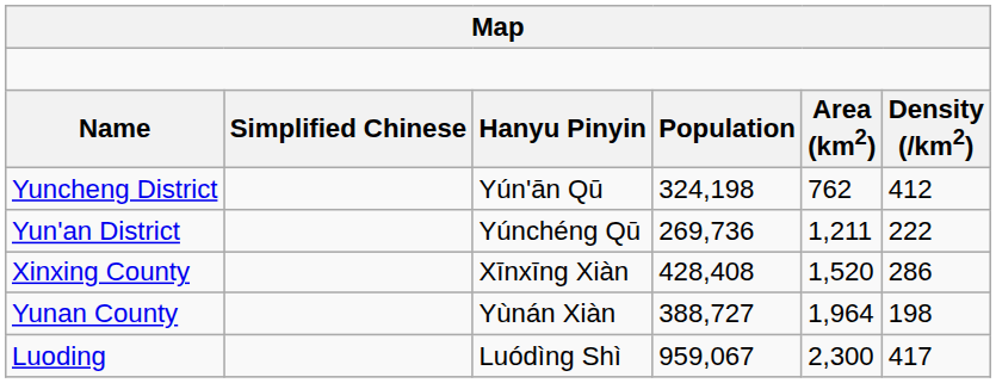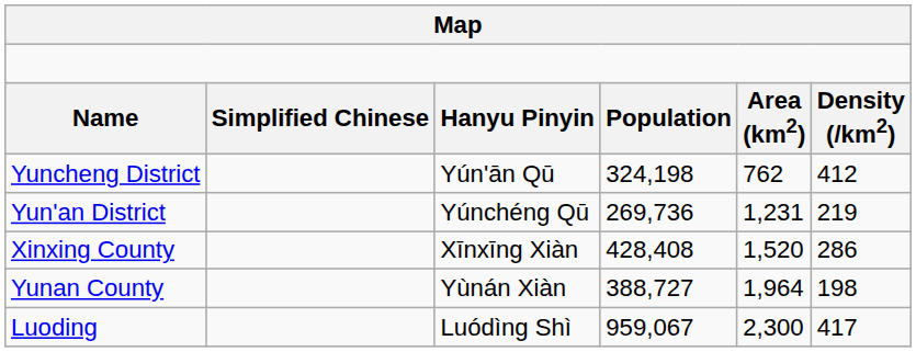Yun'an District | column 5: 1,211 -> 1,231
Yun'an District | column 6: 222 -> 219
